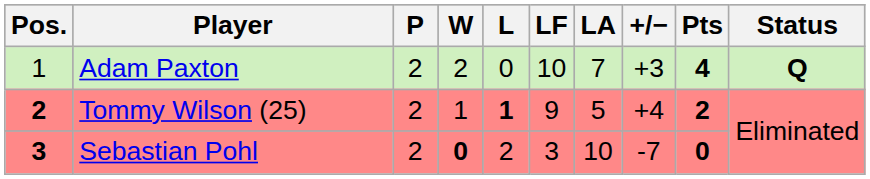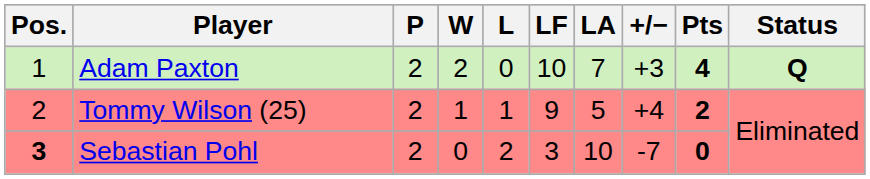Tommy Wilson (25) | Pos.: bold -> normal
Tommy Wilson (25) | L: bold -> normal
Sebastian Pohl | W: bold -> normal
